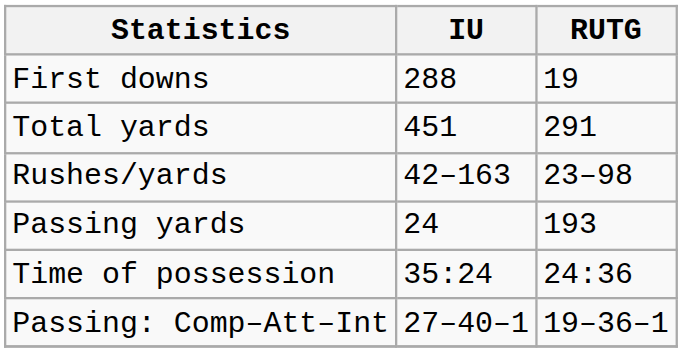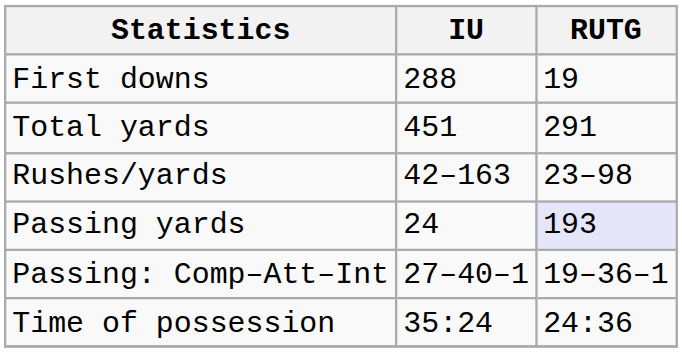Passing yards | RUTG: no background -> lavender background
rows swapped: Passing: Comp–Att–Int <-> Time of possession
